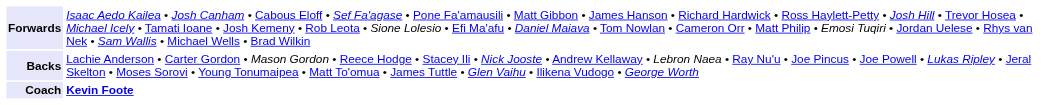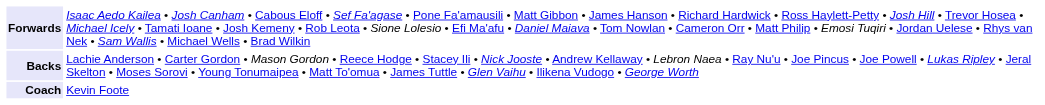Coach | column 2: bold -> normal
